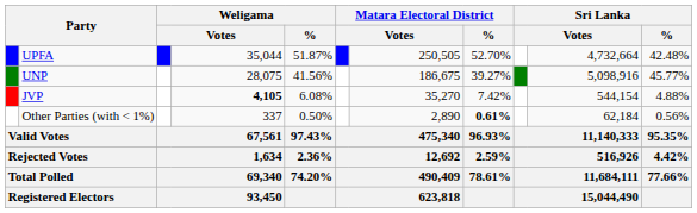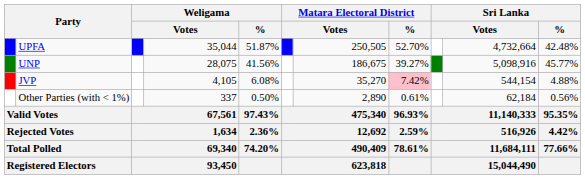JVP | column 4: bold -> normal
JVP | Matara Electoral District / %: no background -> pink background
Other Parties (with < 1%) | Matara Electoral District / %: bold -> normal
